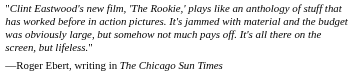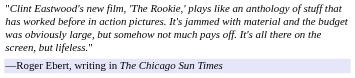row 2 | column 1: no background -> lavender background
